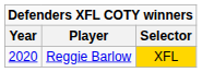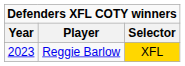Reggie Barlow | Year: 2020 -> 2023
